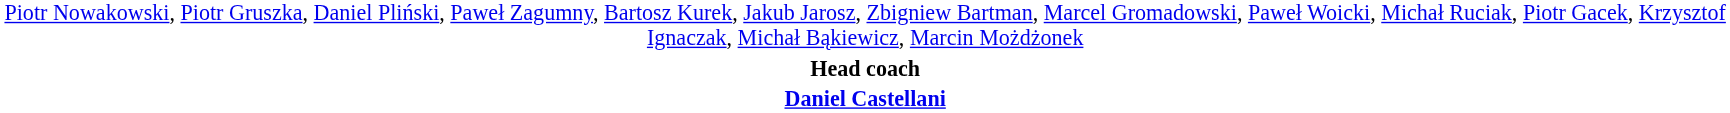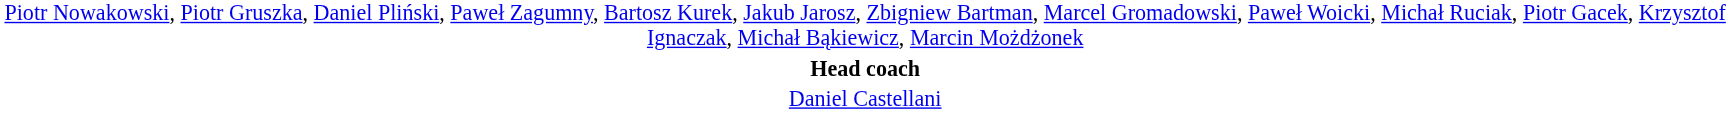row 3 | column 1: bold -> normal
